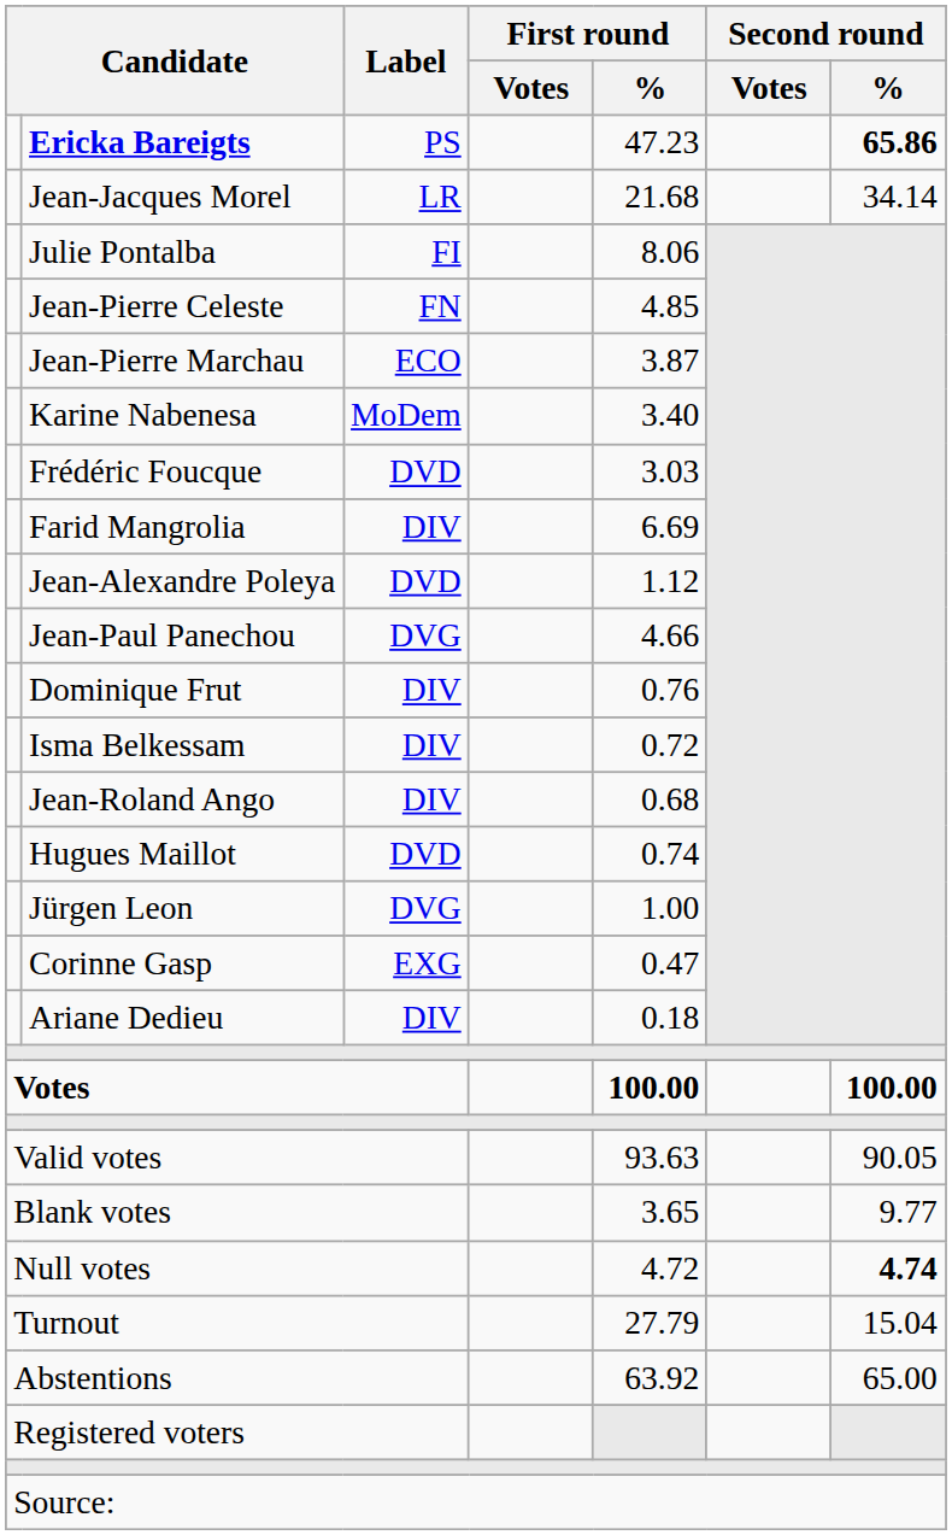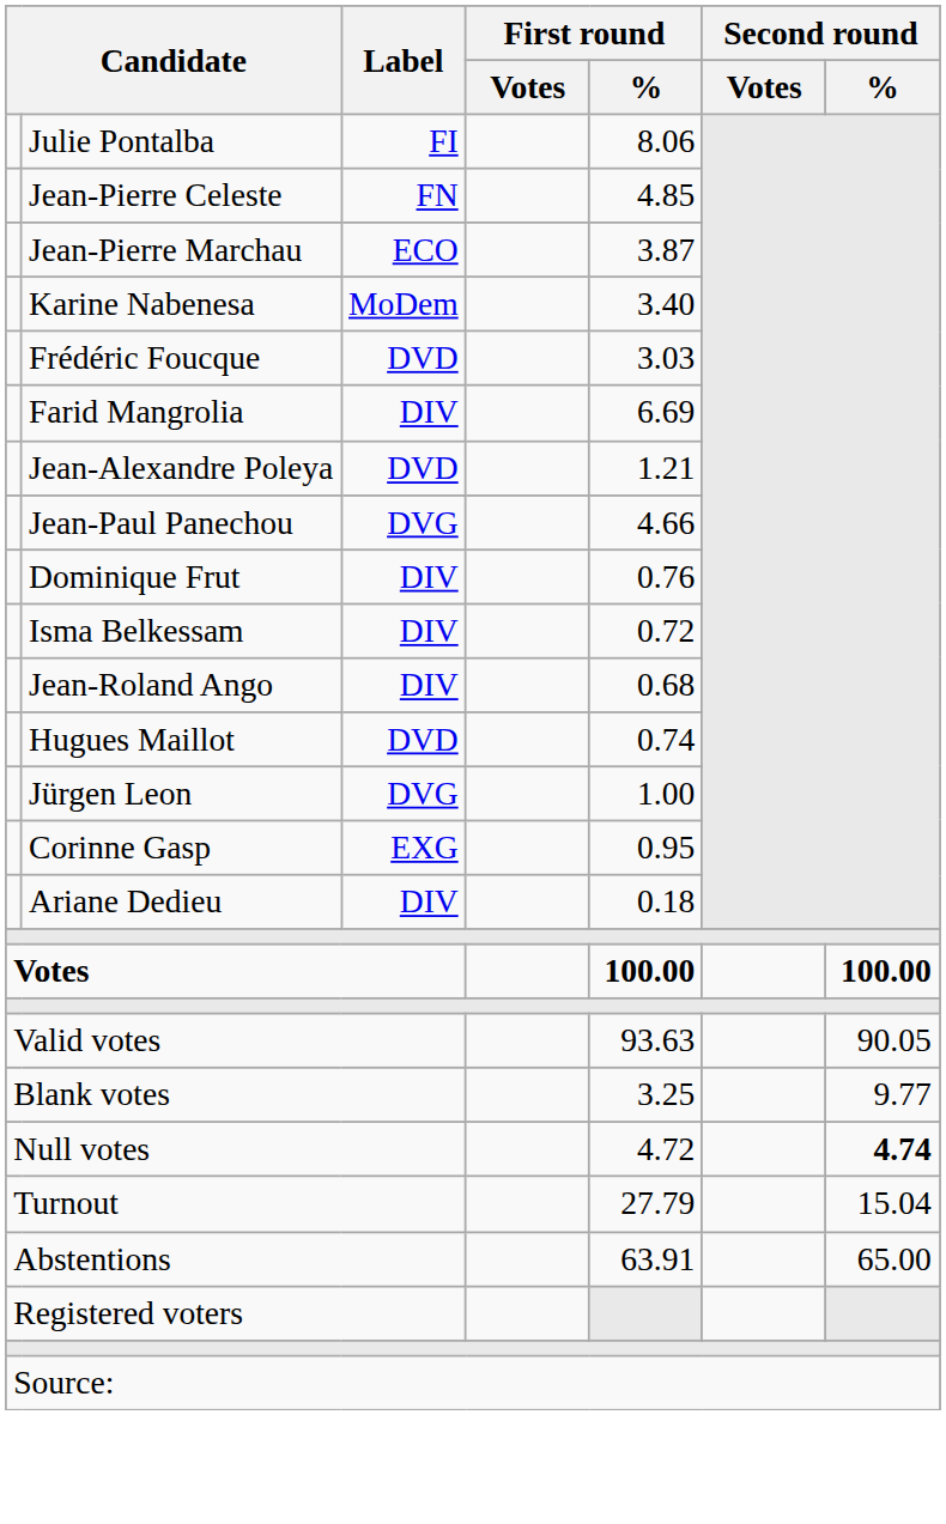- row: Ericka Bareigts | PS | 47.23 | 65.86
- row: Jean-Jacques Morel | LR | 21.68 | 34.14
Jean-Alexandre Poleya | First round / %: 1.12 -> 1.21
Corinne Gasp | First round / %: 0.47 -> 0.95
Blank votes | First round / %: 3.65 -> 3.25
Abstentions | First round / %: 63.92 -> 63.91
